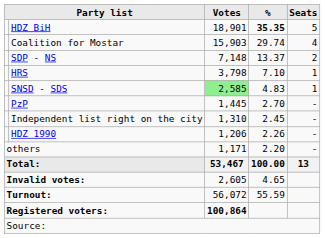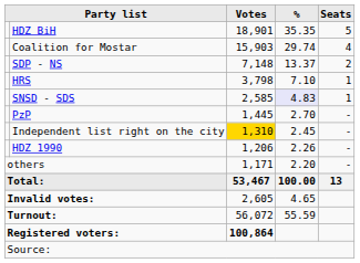HDZ BiH | %: bold -> normal
SNSD - SDS | Votes: lightgreen background -> no background
SNSD - SDS | %: no background -> lavender background
Independent list right on the city | Votes: no background -> gold background
